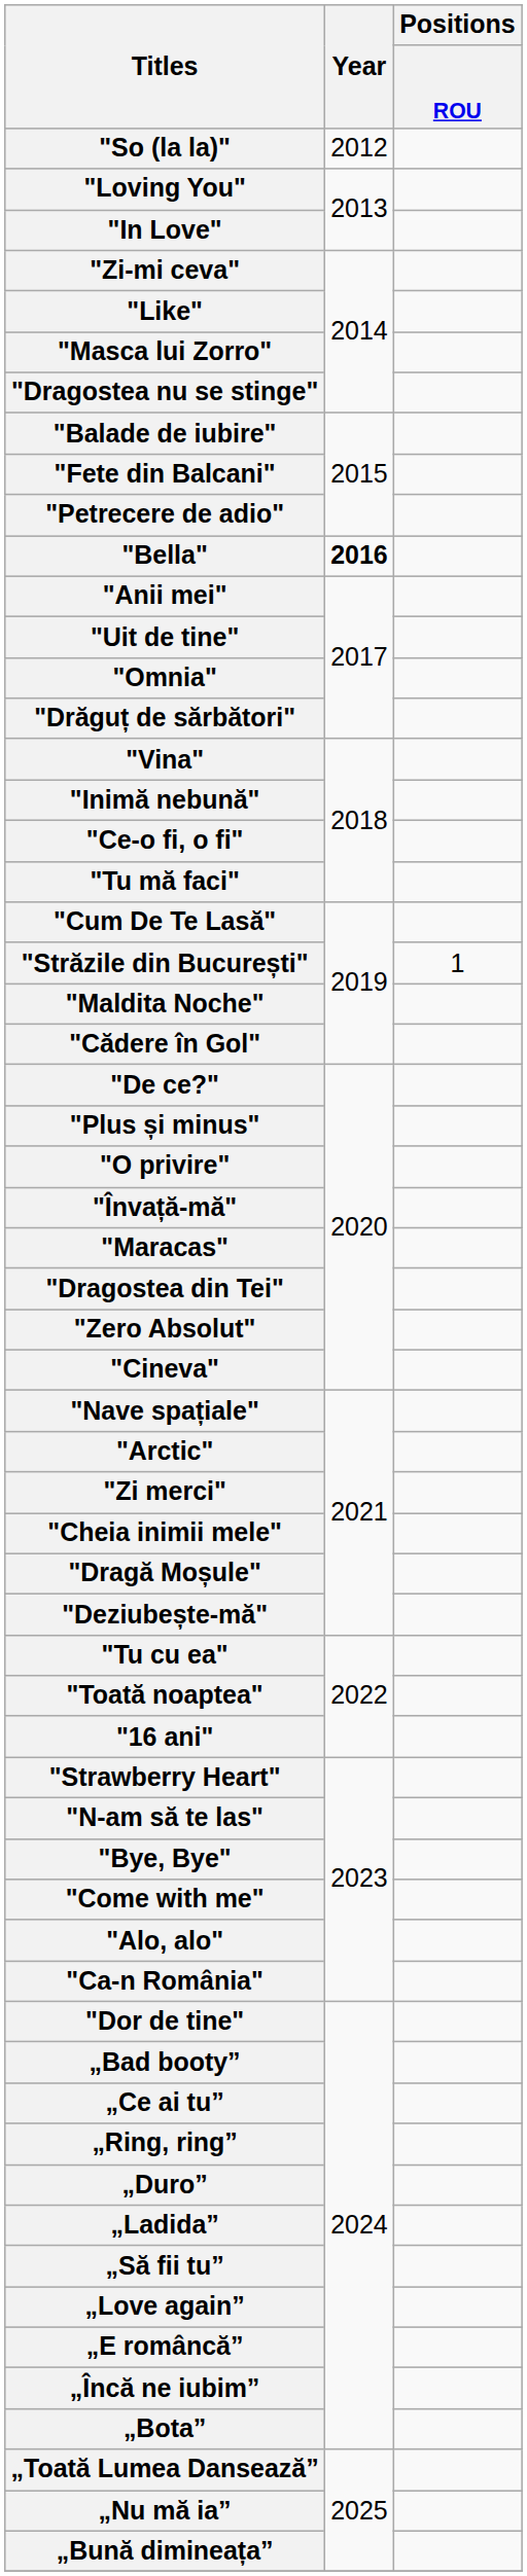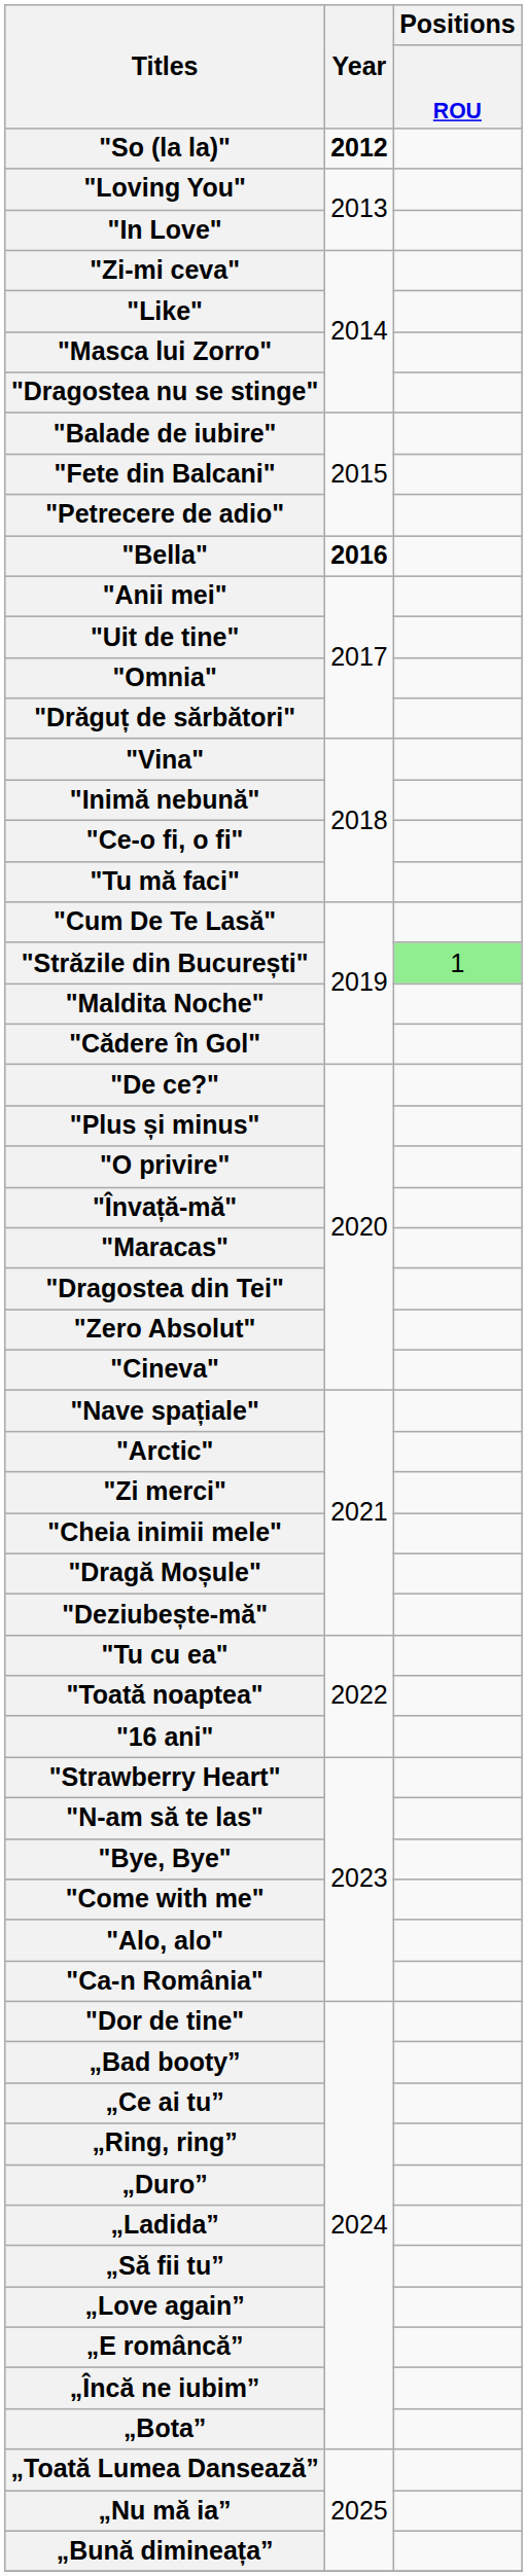"So (la la)" | Year: normal -> bold
"Străzile din București" | Positions / ROU: no background -> lightgreen background
